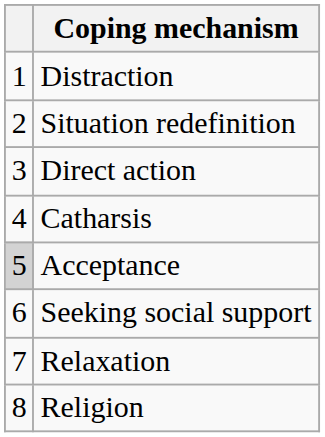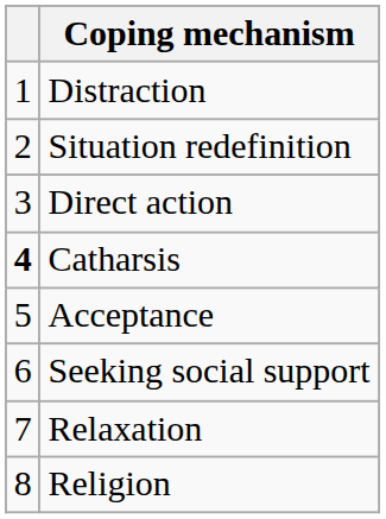Catharsis | column 1: normal -> bold
Acceptance | column 1: lightgrey background -> no background
